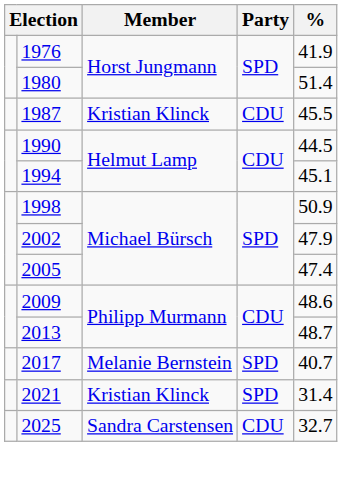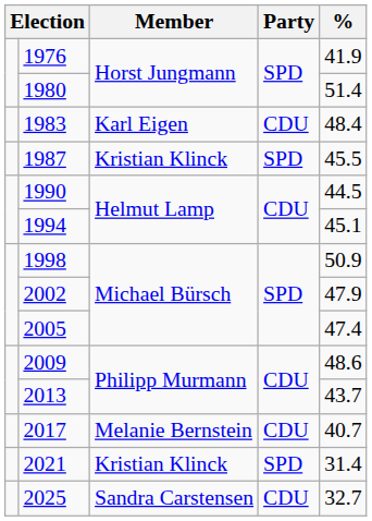+ row: 1983 | Karl Eigen | CDU | 48.4
1987 | Party: CDU -> SPD
2013 | %: 48.7 -> 43.7
2017 | Party: SPD -> CDU
